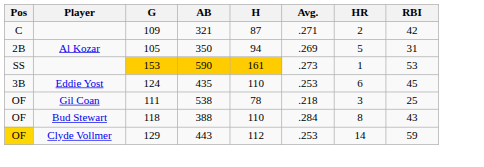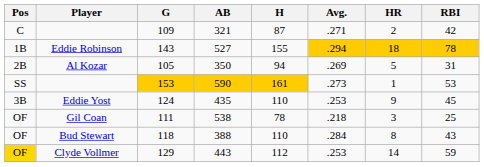+ row: 1B | Eddie Robinson | 143 | 527 | 155 | .294 | 18 | 78
124 | HR: 6 -> 9
